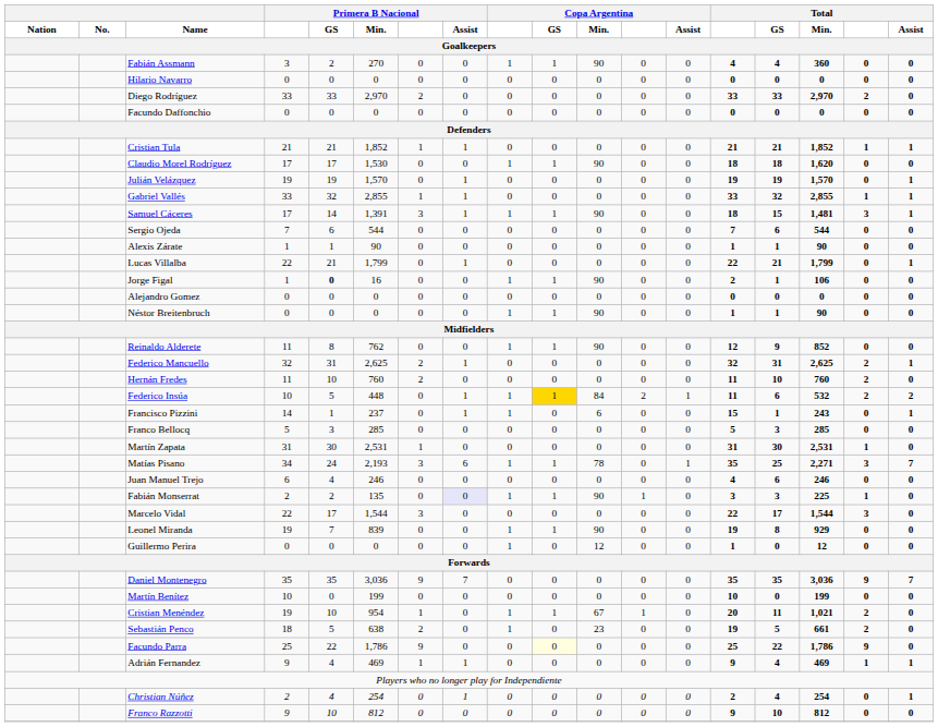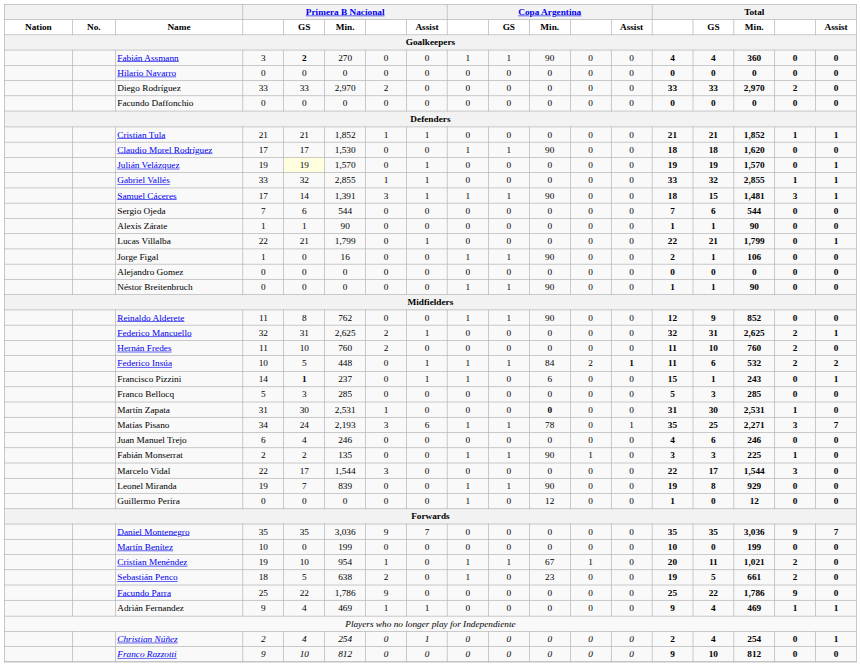Fabián Assmann | Primera B Nacional / GS: normal -> bold
Julián Velázquez | Primera B Nacional / GS: no background -> lightyellow background
Jorge Figal | Primera B Nacional / GS: bold -> normal
Federico Insúa | Copa Argentina / GS: gold background -> no background
Federico Insúa | Copa Argentina / Assist: normal -> bold
Francisco Pizzini | Primera B Nacional / GS: normal -> bold
Martín Zapata | Copa Argentina / Min.: normal -> bold
Fabián Monserrat | Primera B Nacional / Assist: lavender background -> no background
Facundo Parra | Copa Argentina / GS: lightyellow background -> no background
